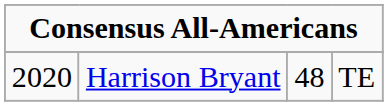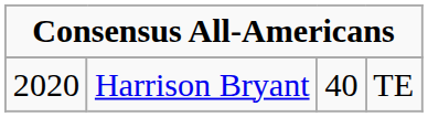Harrison Bryant | column 3: 48 -> 40
